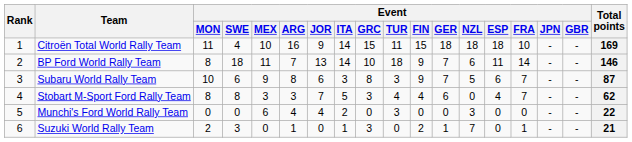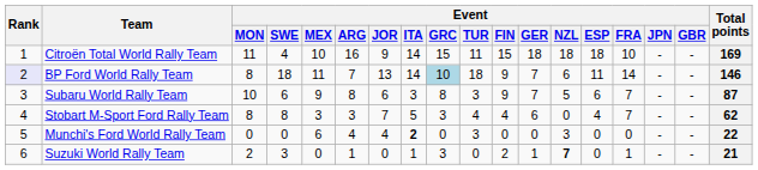BP Ford World Rally Team | Rank: no background -> lavender background
BP Ford World Rally Team | Event / GRC: no background -> lightblue background
Munchi's Ford World Rally Team | Event / ITA: normal -> bold
Suzuki World Rally Team | Event / NZL: normal -> bold
